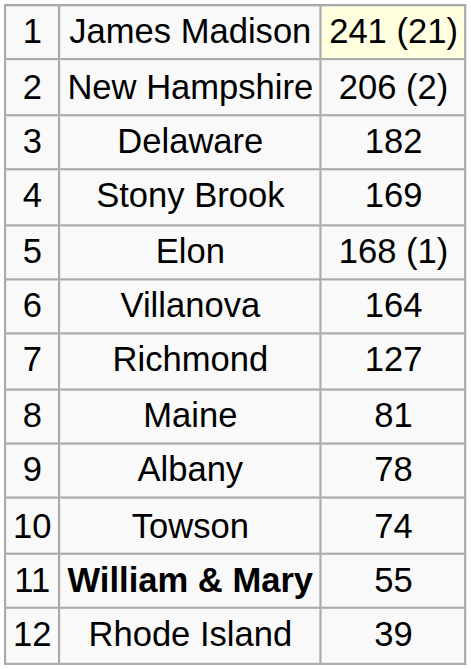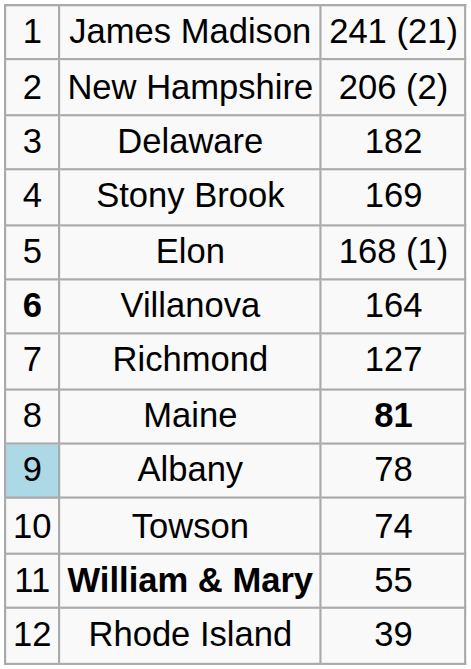James Madison | column 3: lightyellow background -> no background
Villanova | column 1: normal -> bold
Maine | column 3: normal -> bold
Albany | column 1: no background -> lightblue background
